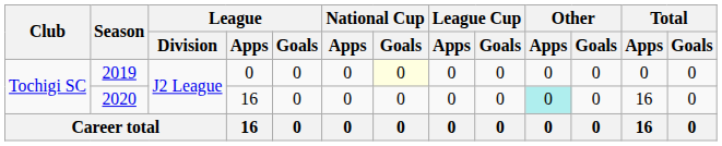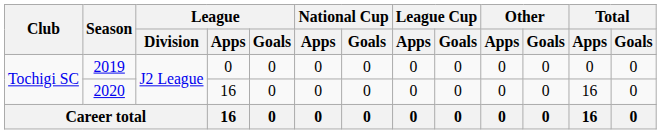2019 | National Cup / Goals: lightyellow background -> no background
2020 | Other / Apps: paleturquoise background -> no background
